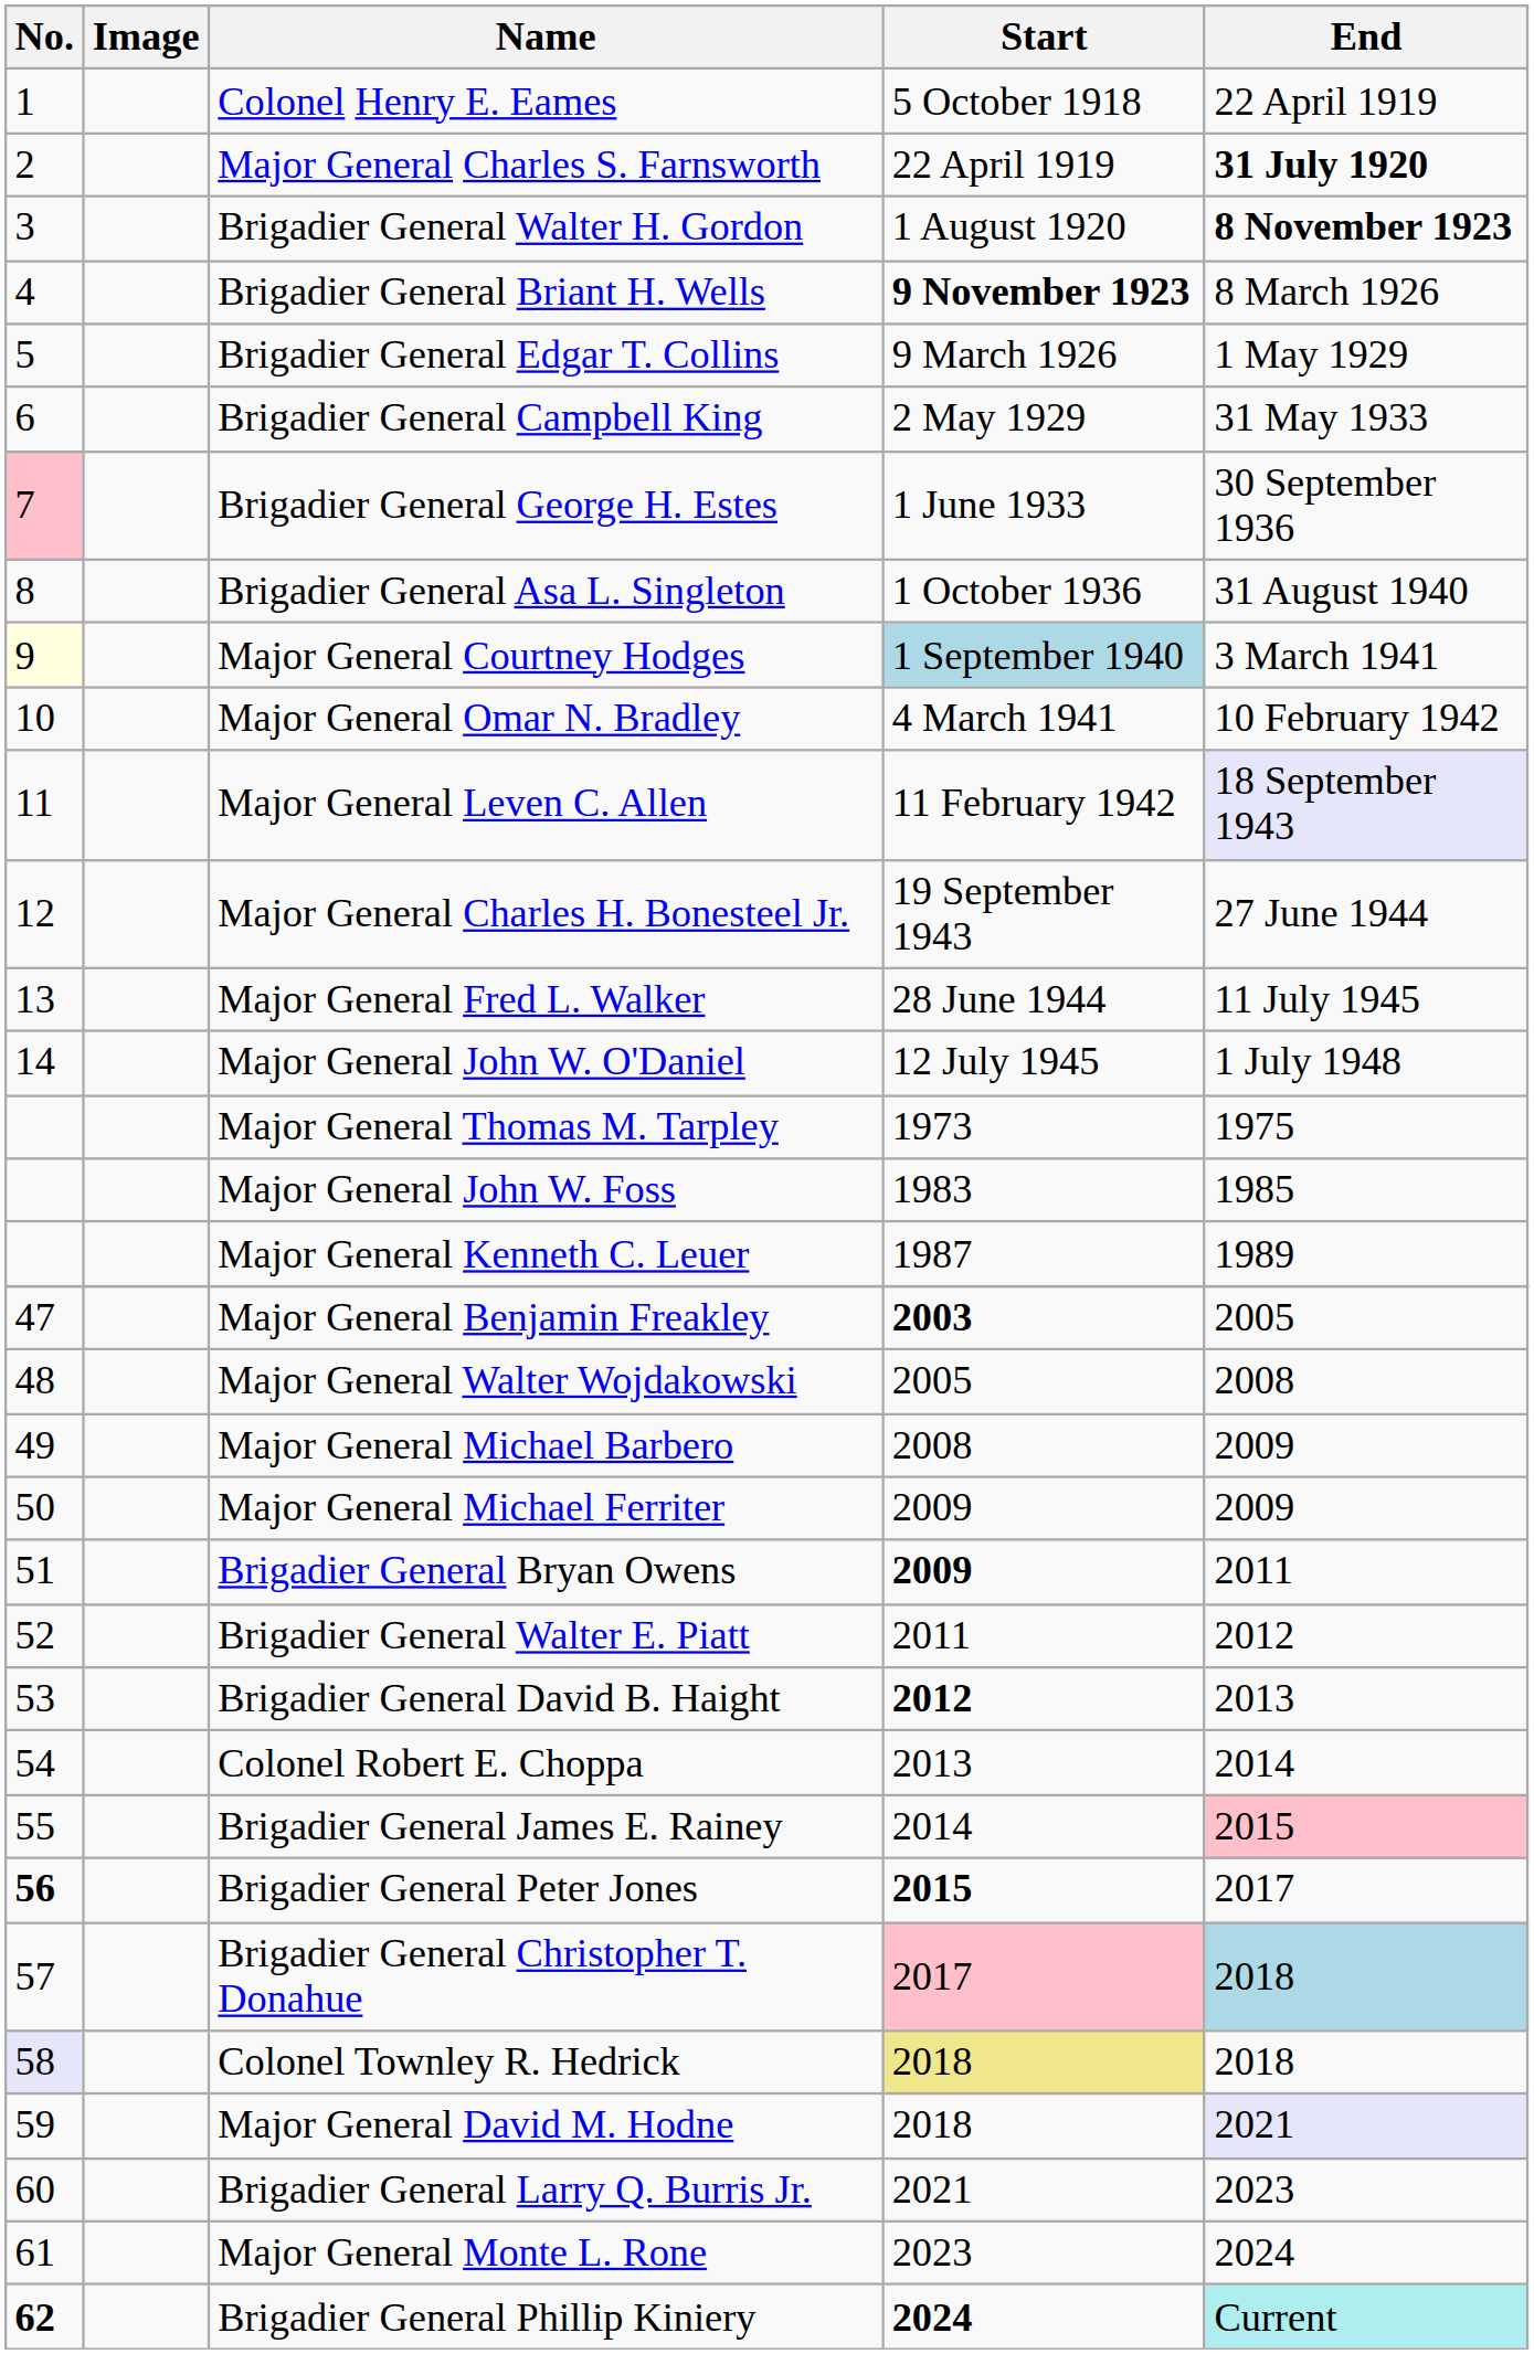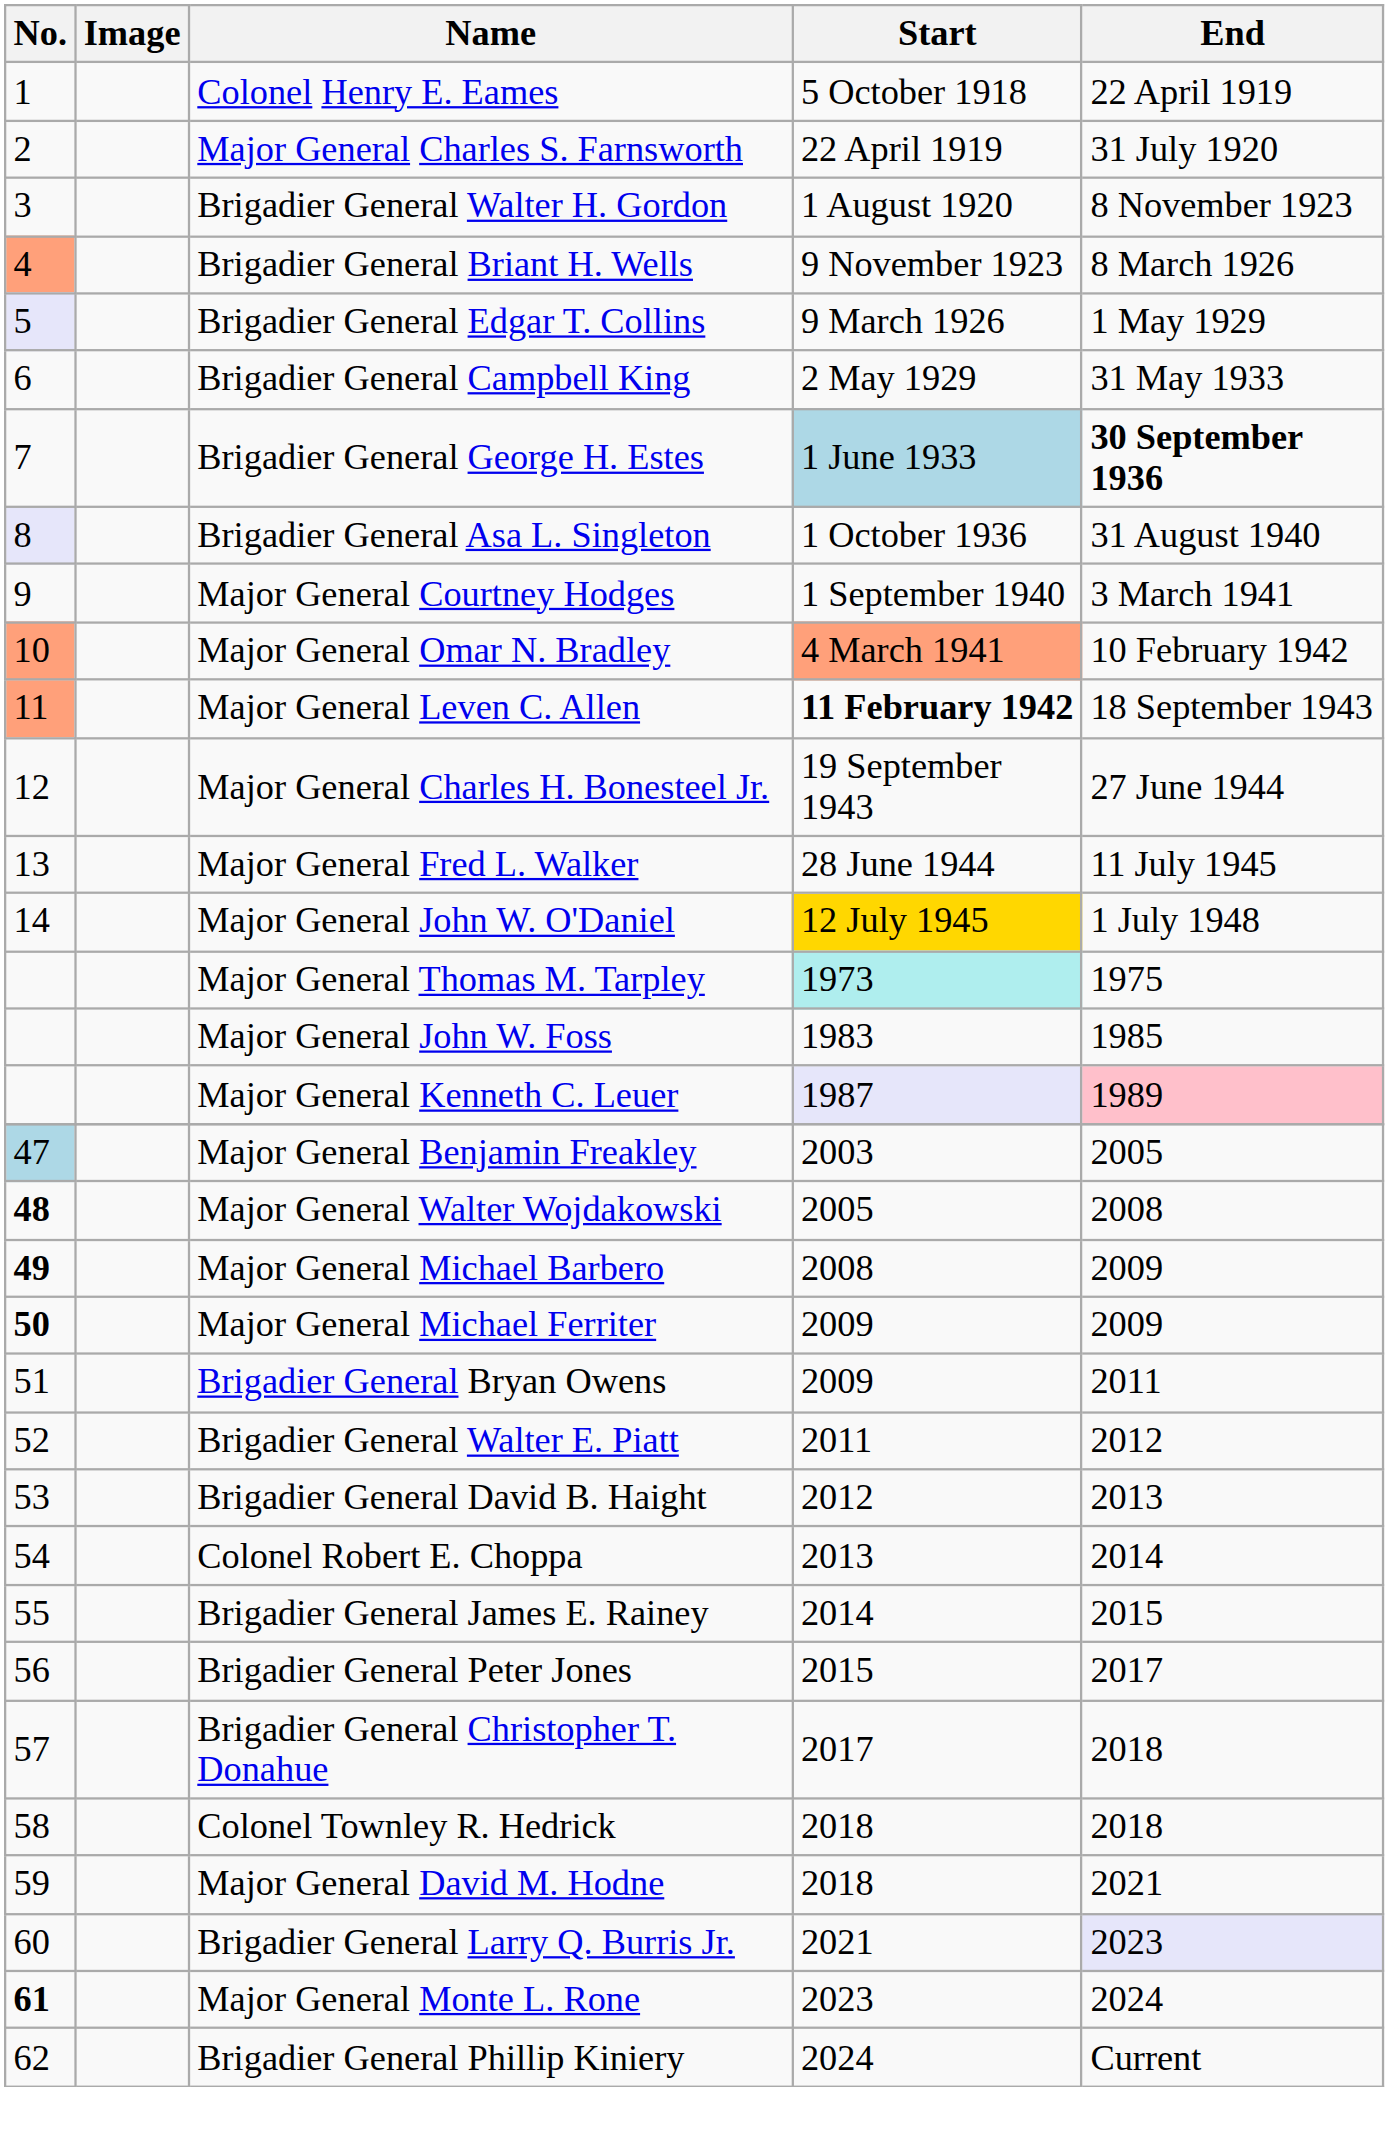Major General Charles S. Farnsworth | End: bold -> normal
Brigadier General Walter H. Gordon | End: bold -> normal
Brigadier General Briant H. Wells | No.: no background -> lightsalmon background
Brigadier General Briant H. Wells | Start: bold -> normal
Brigadier General Edgar T. Collins | No.: no background -> lavender background
Brigadier General George H. Estes | No.: pink background -> no background
Brigadier General George H. Estes | Start: no background -> lightblue background
Brigadier General George H. Estes | End: normal -> bold
Brigadier General Asa L. Singleton | No.: no background -> lavender background
Major General Courtney Hodges | No.: lightyellow background -> no background
Major General Courtney Hodges | Start: lightblue background -> no background
Major General Omar N. Bradley | No.: no background -> lightsalmon background
Major General Omar N. Bradley | Start: no background -> lightsalmon background
Major General Leven C. Allen | No.: no background -> lightsalmon background
Major General Leven C. Allen | Start: normal -> bold
Major General Leven C. Allen | End: lavender background -> no background
Major General John W. O'Daniel | Start: no background -> gold background
Major General Thomas M. Tarpley | Start: no background -> paleturquoise background
Major General Kenneth C. Leuer | Start: no background -> lavender background
Major General Kenneth C. Leuer | End: no background -> pink background
Major General Benjamin Freakley | No.: no background -> lightblue background
Major General Benjamin Freakley | Start: bold -> normal
Major General Walter Wojdakowski | No.: normal -> bold
Major General Michael Barbero | No.: normal -> bold
Major General Michael Ferriter | No.: normal -> bold
Brigadier General Bryan Owens | Start: bold -> normal
Brigadier General David B. Haight | Start: bold -> normal
Brigadier General James E. Rainey | End: pink background -> no background
Brigadier General Peter Jones | No.: bold -> normal
Brigadier General Peter Jones | Start: bold -> normal
Brigadier General Christopher T. Donahue | Start: pink background -> no background
Brigadier General Christopher T. Donahue | End: lightblue background -> no background
Colonel Townley R. Hedrick | No.: lavender background -> no background
Colonel Townley R. Hedrick | Start: khaki background -> no background
Major General David M. Hodne | End: lavender background -> no background
Brigadier General Larry Q. Burris Jr. | End: no background -> lavender background
Major General Monte L. Rone | No.: normal -> bold
Brigadier General Phillip Kiniery | No.: bold -> normal
Brigadier General Phillip Kiniery | Start: bold -> normal
Brigadier General Phillip Kiniery | End: paleturquoise background -> no background
